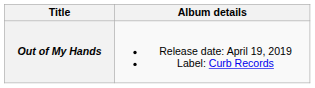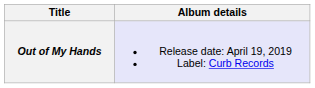Out of My Hands | Album details: no background -> lavender background
